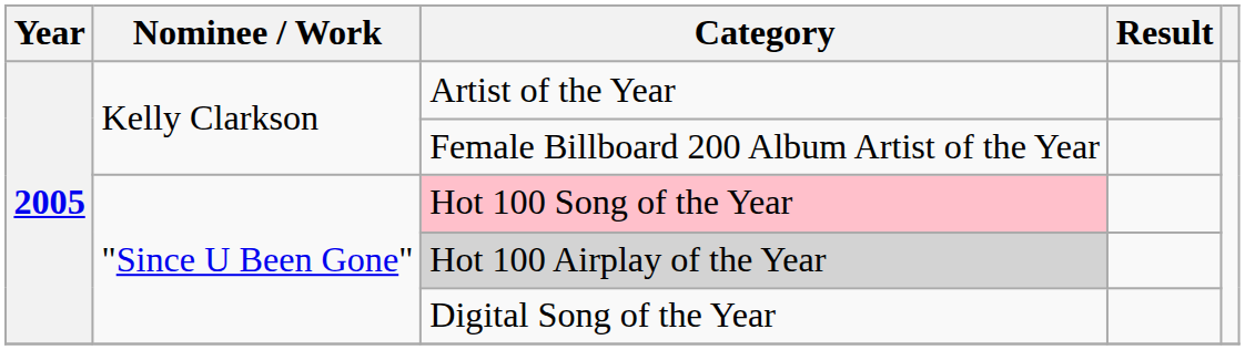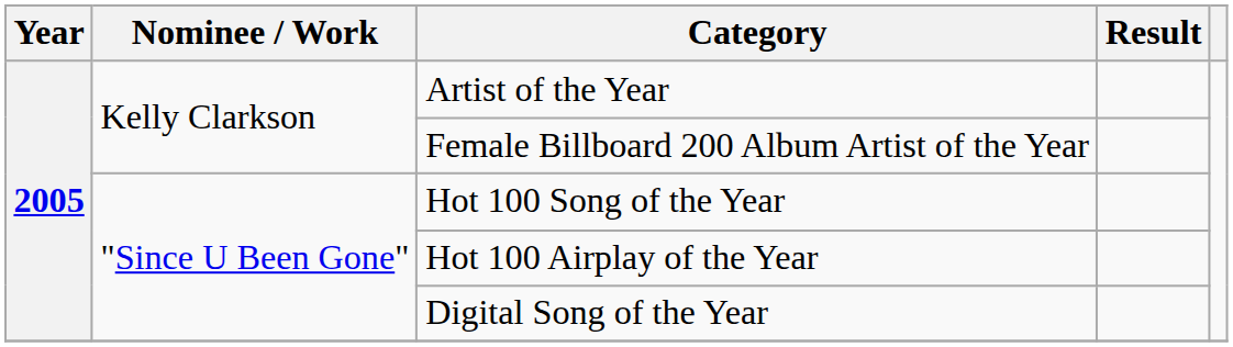Hot 100 Song of the Year | Category: pink background -> no background
Hot 100 Airplay of the Year | Category: lightgrey background -> no background
